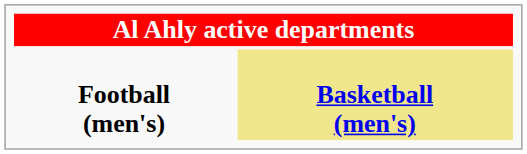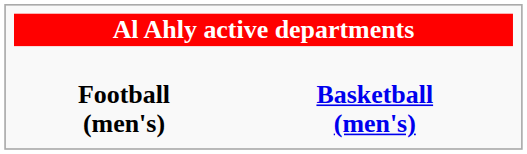Football (men's) | column 2: khaki background -> no background
